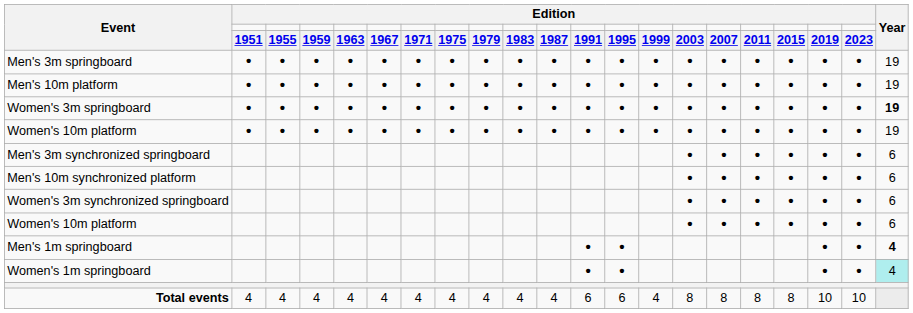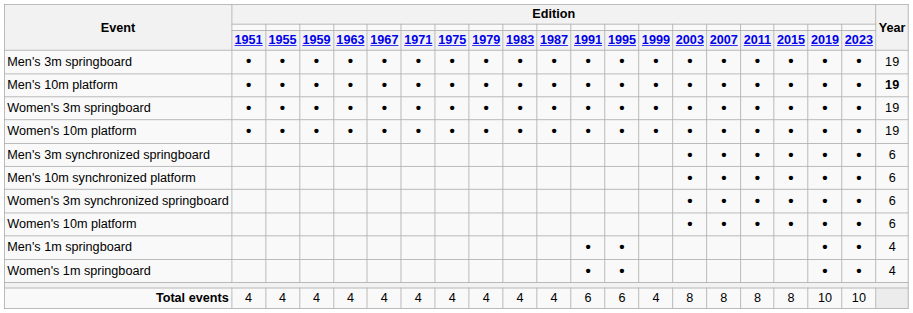Men's 10m platform | Year: normal -> bold
Women's 3m springboard | Year: bold -> normal
Men's 1m springboard | Year: bold -> normal
Women's 1m springboard | Year: paleturquoise background -> no background
